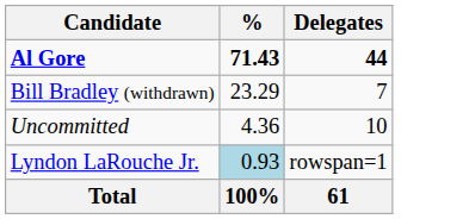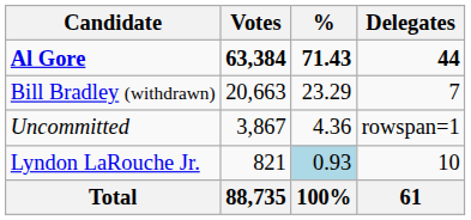+ column: Votes | 63,384 | 20,663 | 3,867 | 821 | 88,735
Uncommitted | Delegates: 10 -> rowspan=1
Lyndon LaRouche Jr. | Delegates: rowspan=1 -> 10
